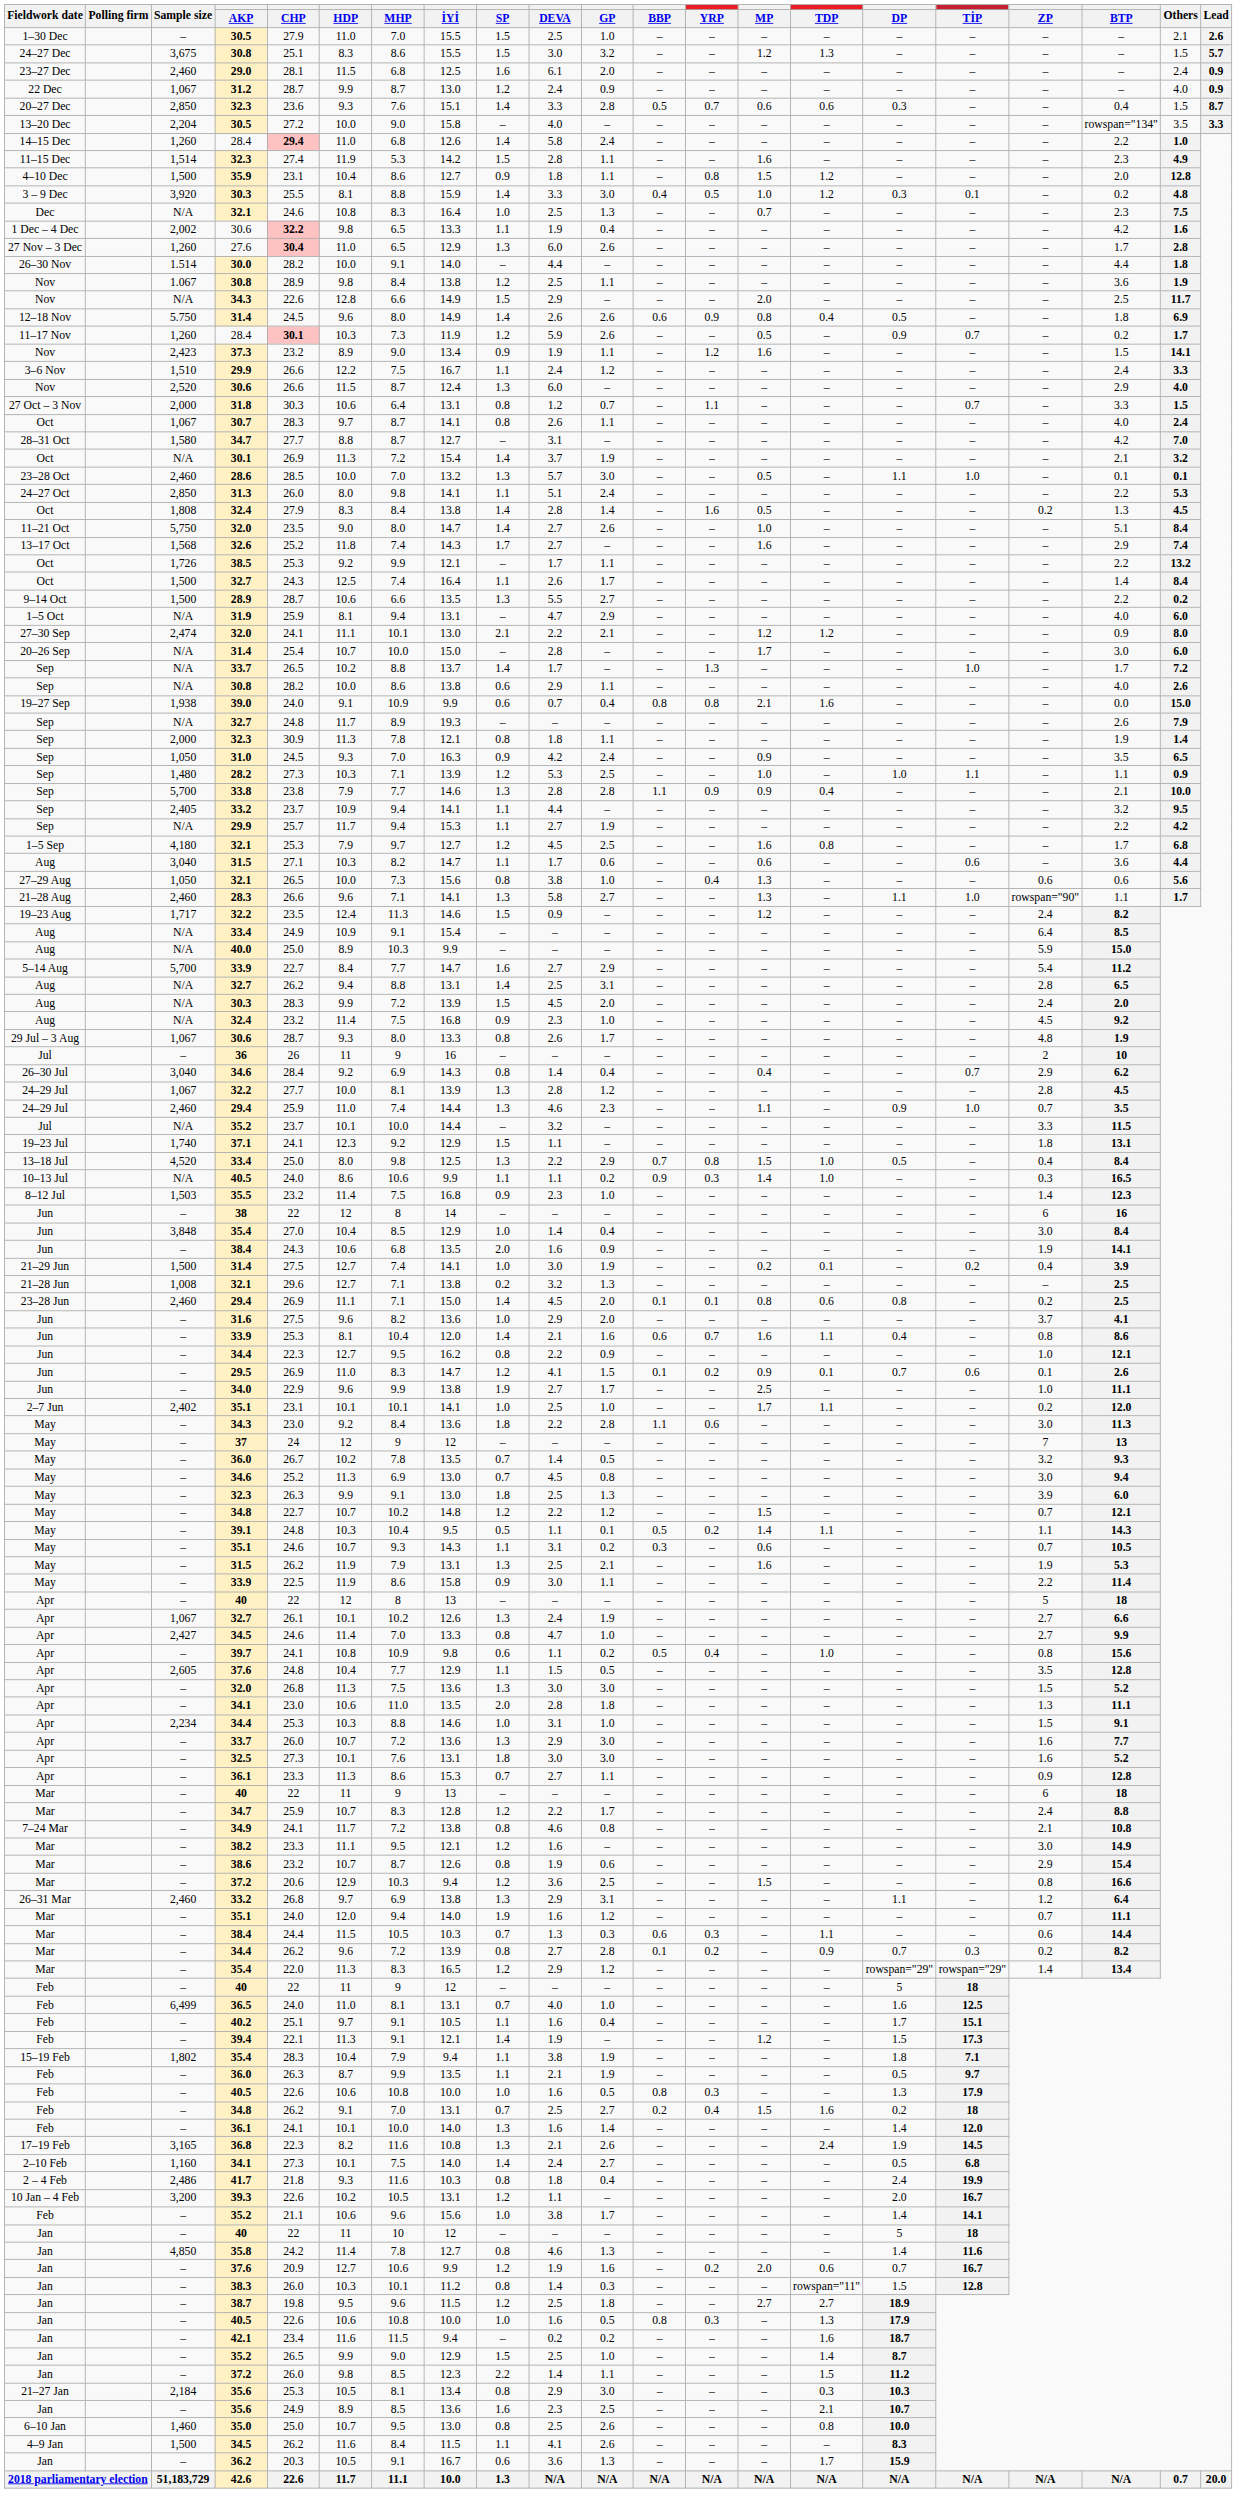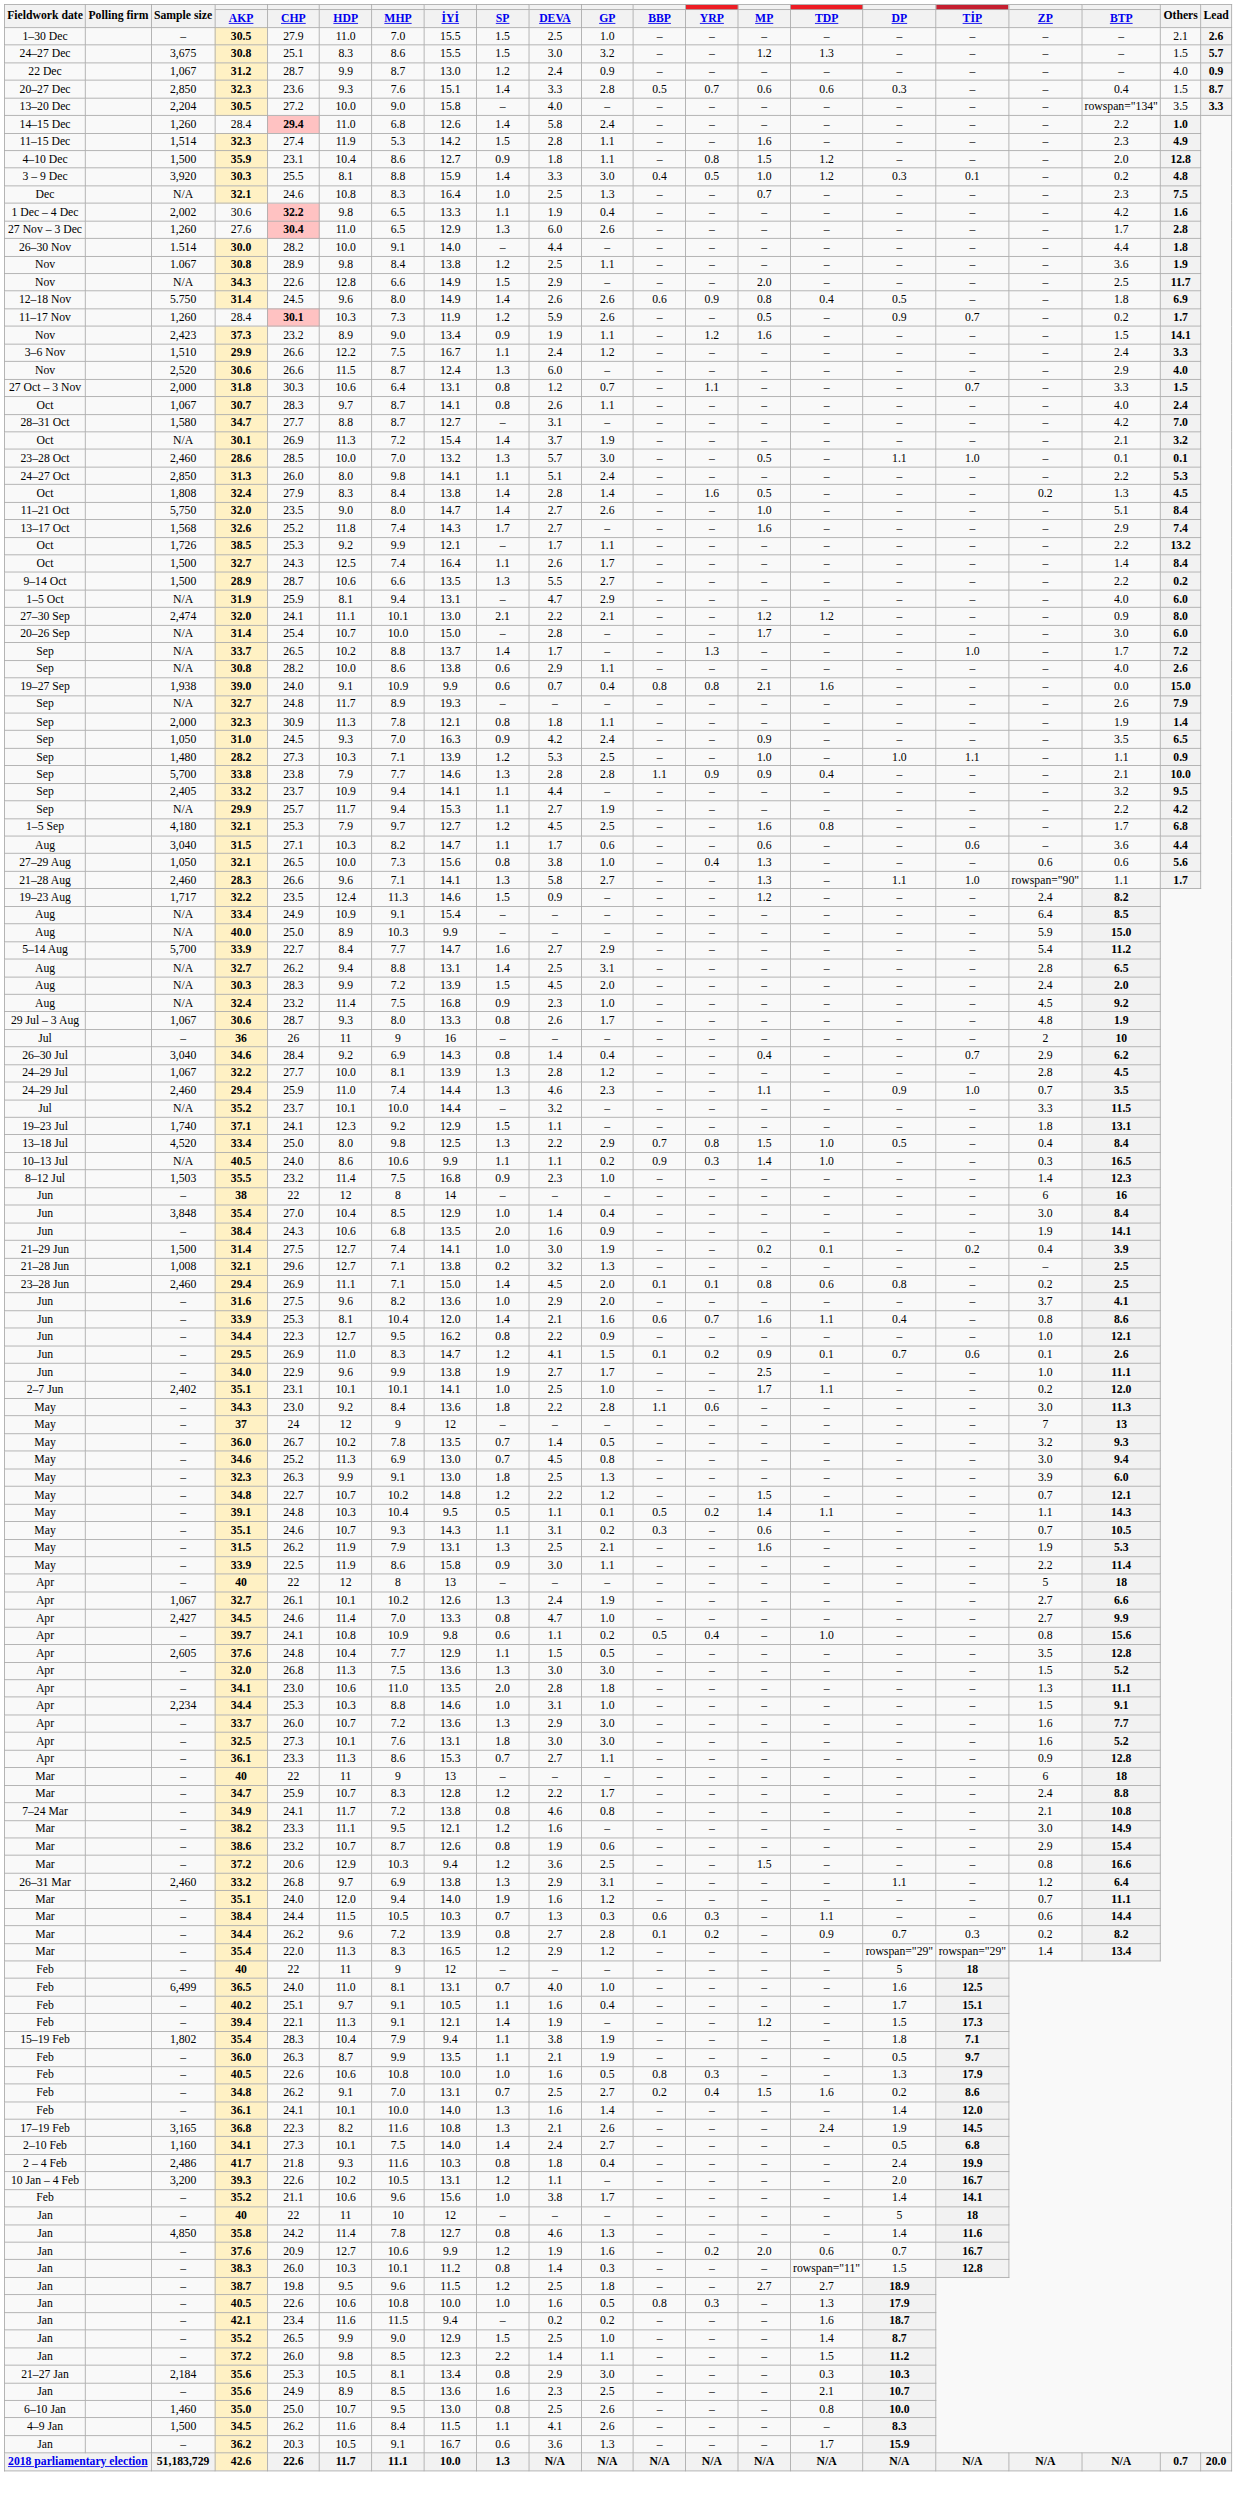- row: 23–27 Dec | 2,460 | 29.0 | 28.1 | 11.5 | 6.8 | 12.5 | 1.6 | 6.1 | 2.0 | – | – | – | – | – | – | – | – | 2.4 | 0.9
Feb / 34.8 | TİP: 18 -> 8.6
